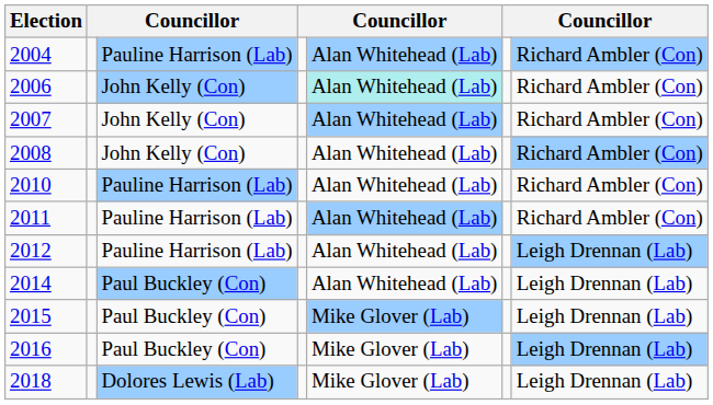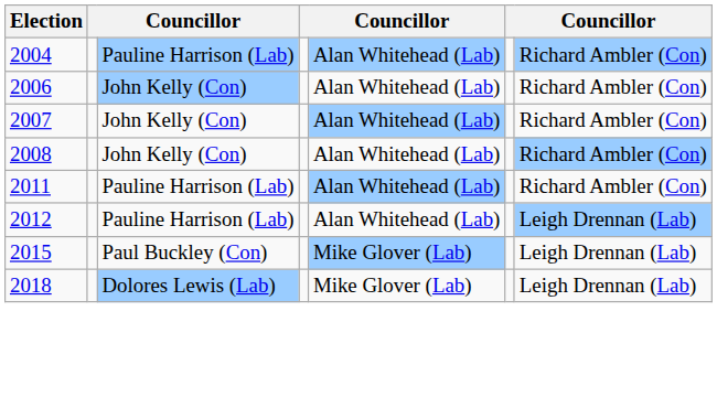2006 | column 5: paleturquoise background -> no background
- row: 2010 | Pauline Harrison (Lab) | Alan Whitehead (Lab) | Richard Ambler (Con)
- row: 2014 | Paul Buckley (Con) | Alan Whitehead (Lab) | Leigh Drennan (Lab)
- row: 2016 | Paul Buckley (Con) | Mike Glover (Lab) | Leigh Drennan (Lab)
